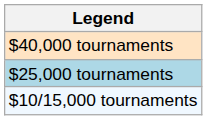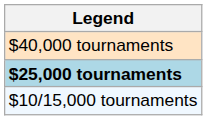row 3 | column 1: normal -> bold
